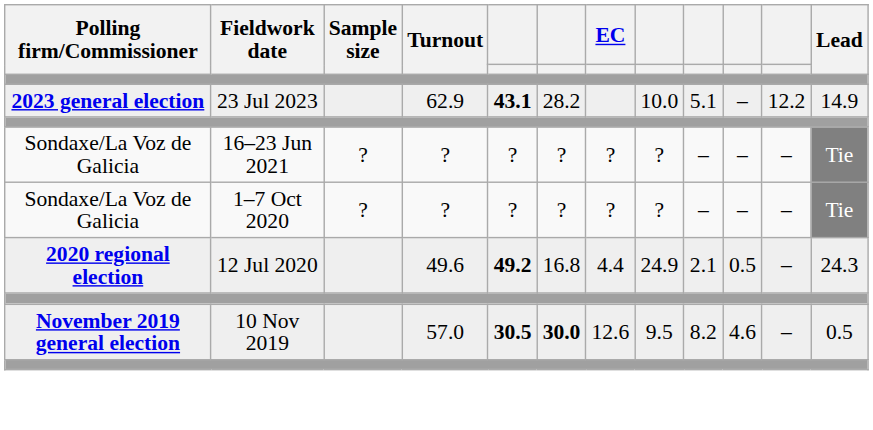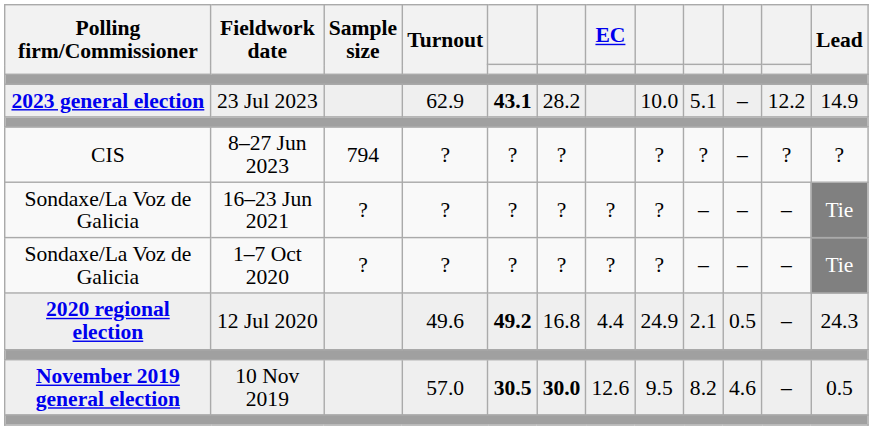+ row: CIS | 8–27 Jun 2023 | 794 | ? | ? | ? | ? | ? | – | ? | ?
